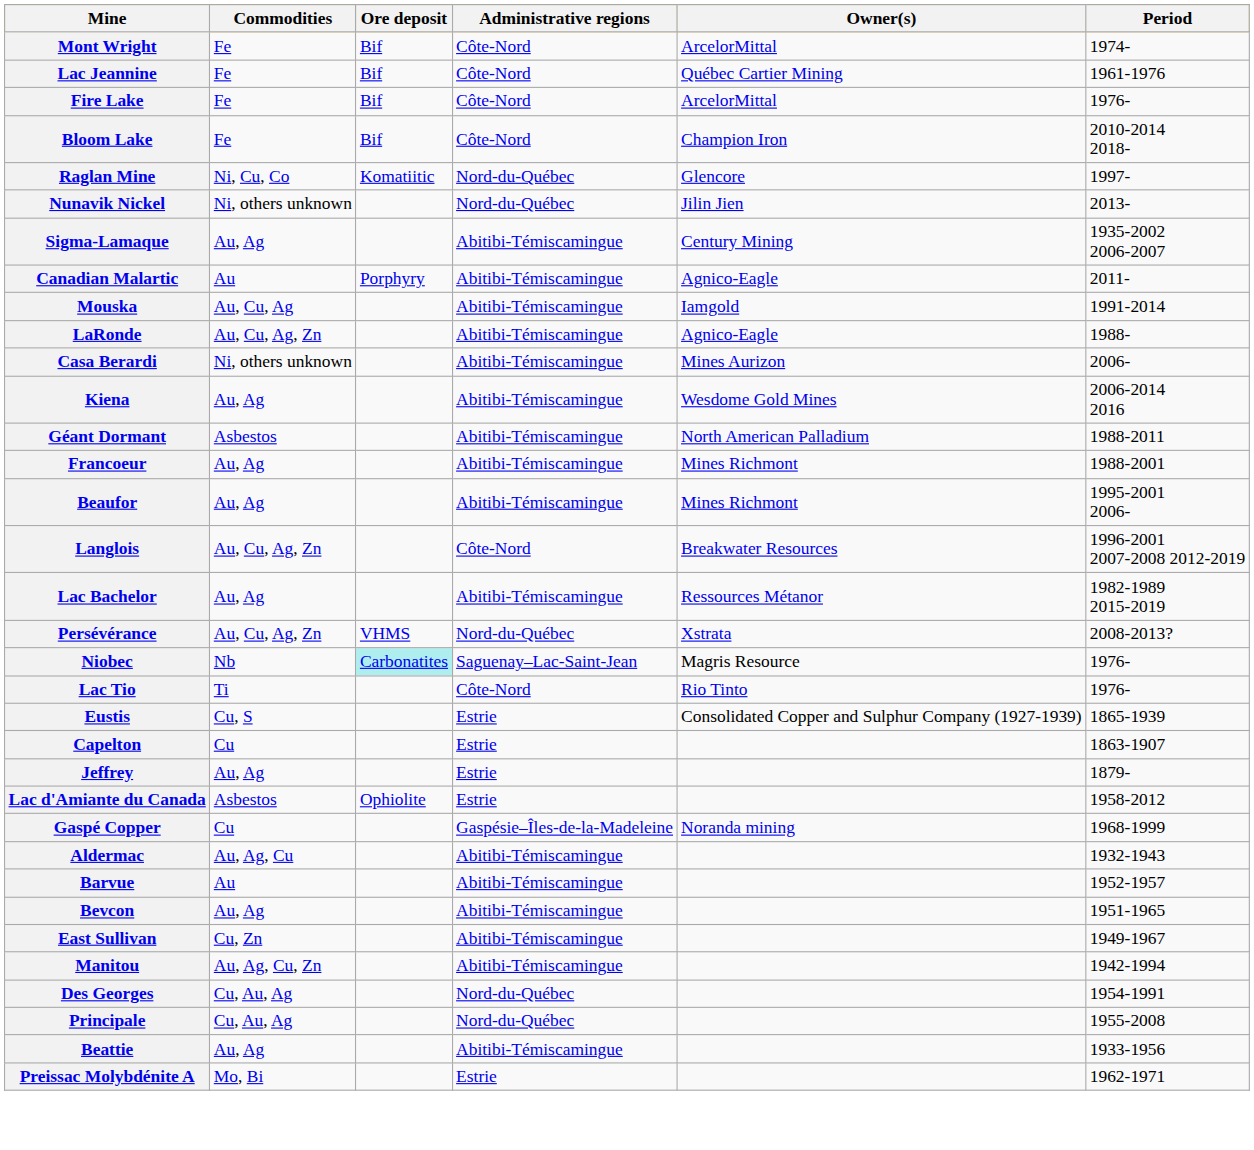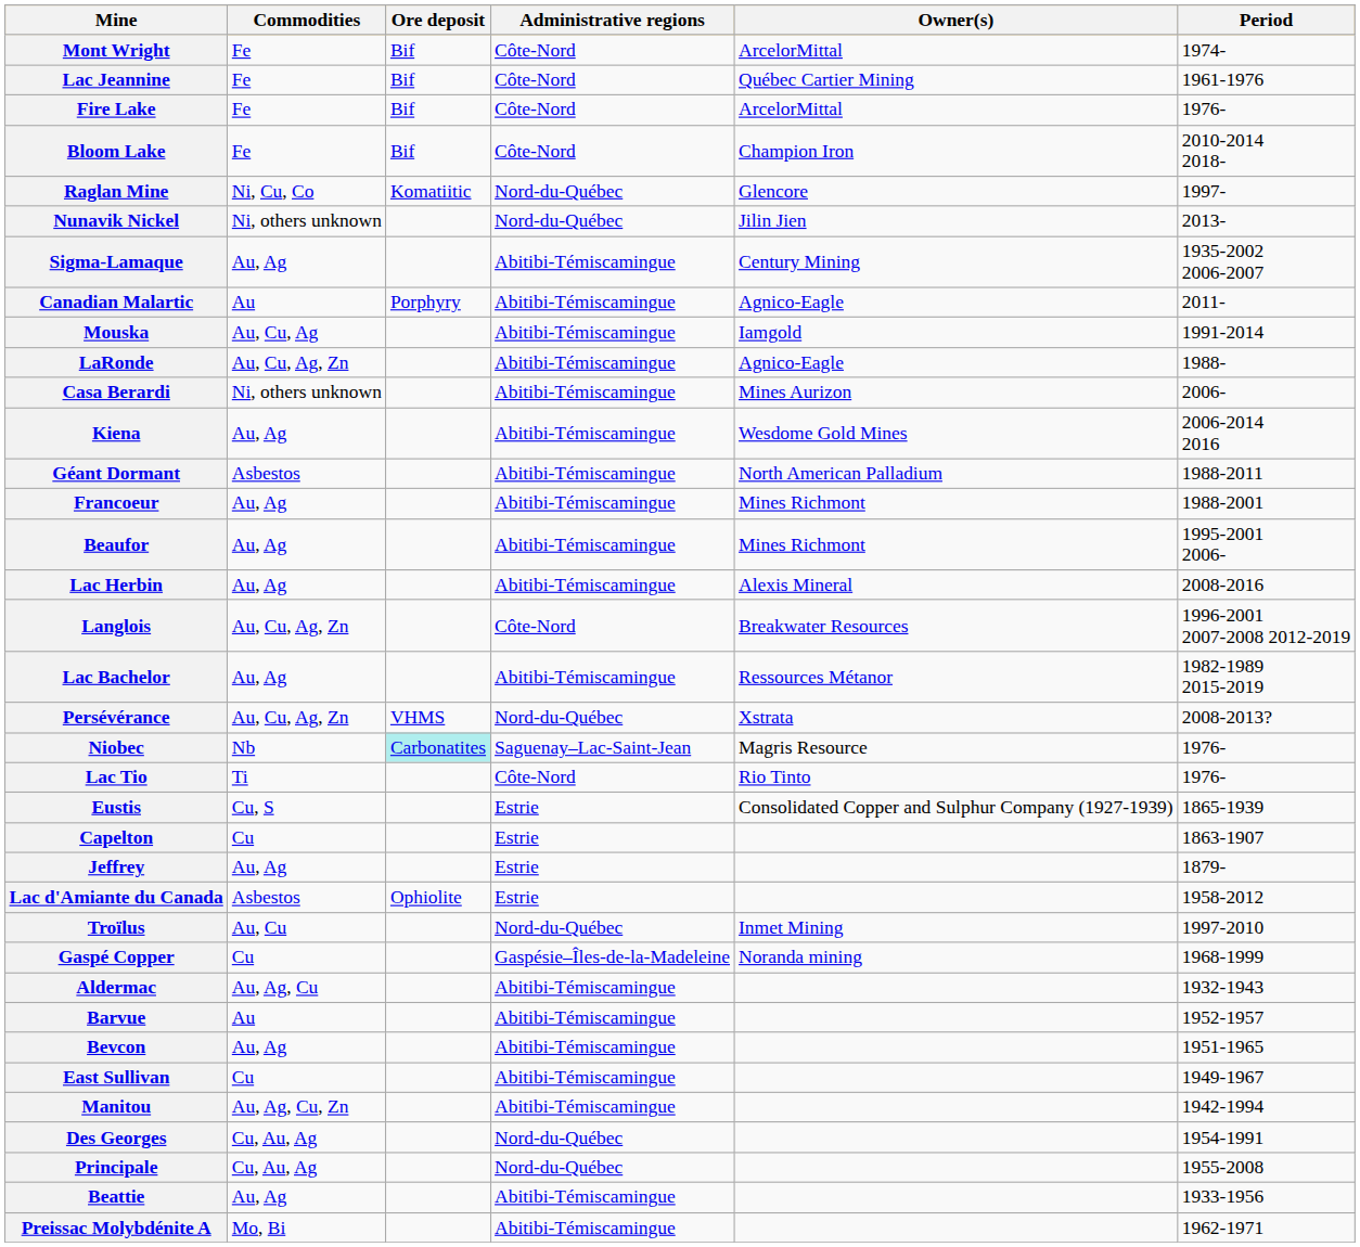+ row: Lac Herbin | Au, Ag | Abitibi-Témiscamingue | Alexis Mineral | 2008-2016
+ row: Troïlus | Au, Cu | Nord-du-Québec | Inmet Mining | 1997-2010
East Sullivan | Commodities: Cu, Zn -> Cu
Preissac Molybdénite A | Administrative regions: Estrie -> Abitibi-Témiscamingue
